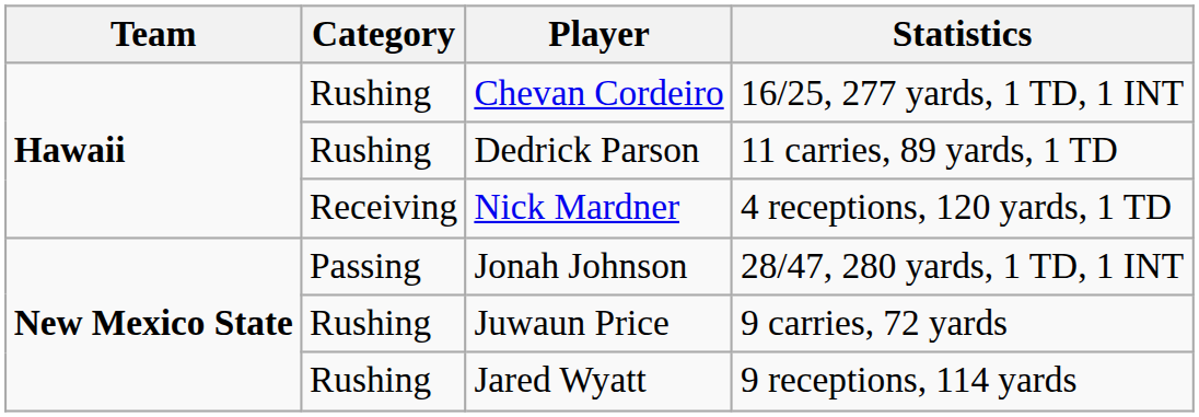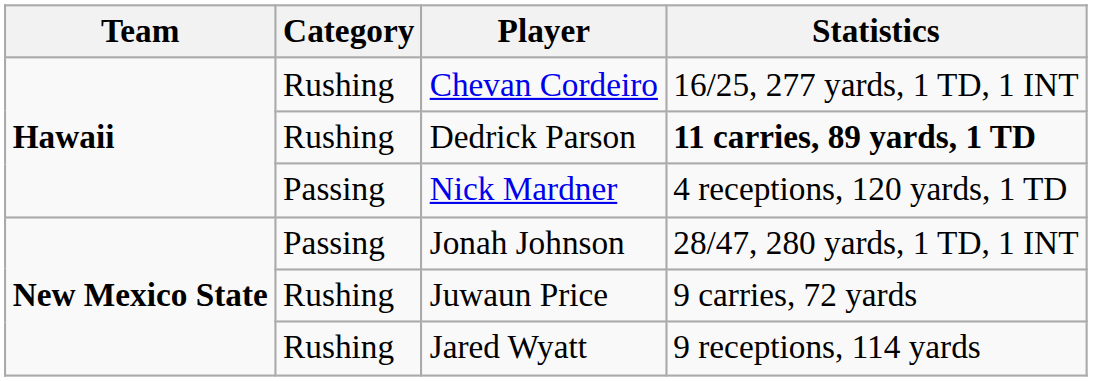Dedrick Parson | Statistics: normal -> bold
Nick Mardner | Category: Receiving -> Passing
